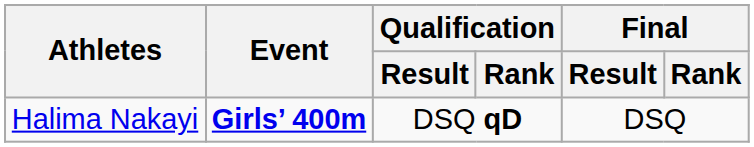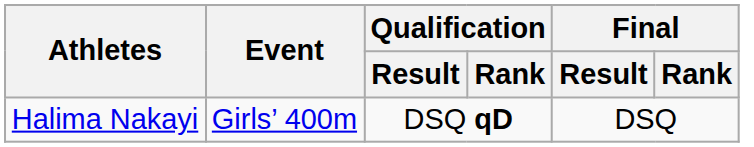Halima Nakayi | Event: bold -> normal
